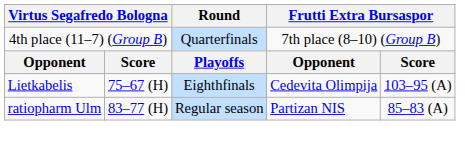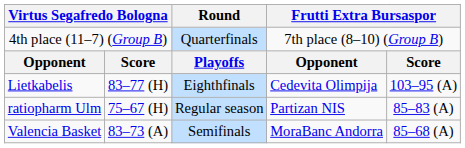Lietkabelis | column 2: 75–67 (H) -> 83–77 (H)
ratiopharm Ulm | column 2: 83–77 (H) -> 75–67 (H)
+ row: Valencia Basket | 83–73 (A) | Semifinals | MoraBanc Andorra | 85–68 (A)
